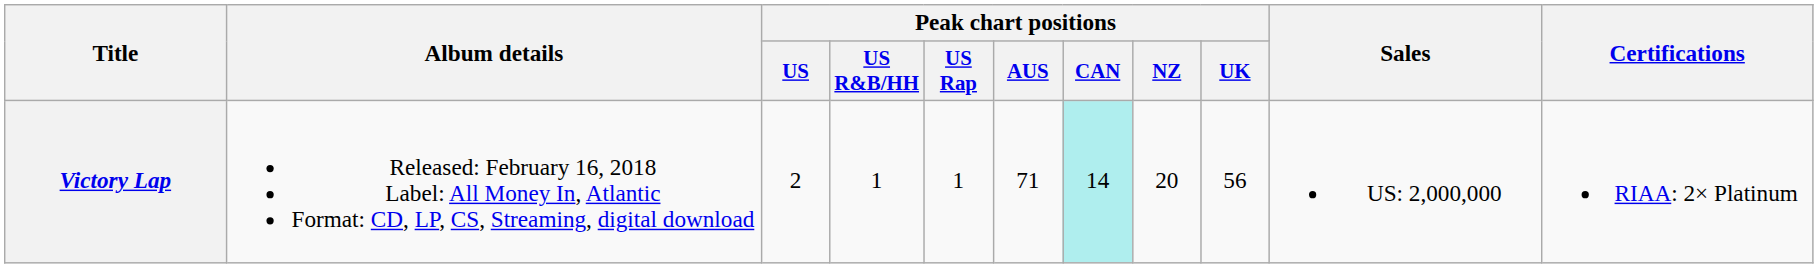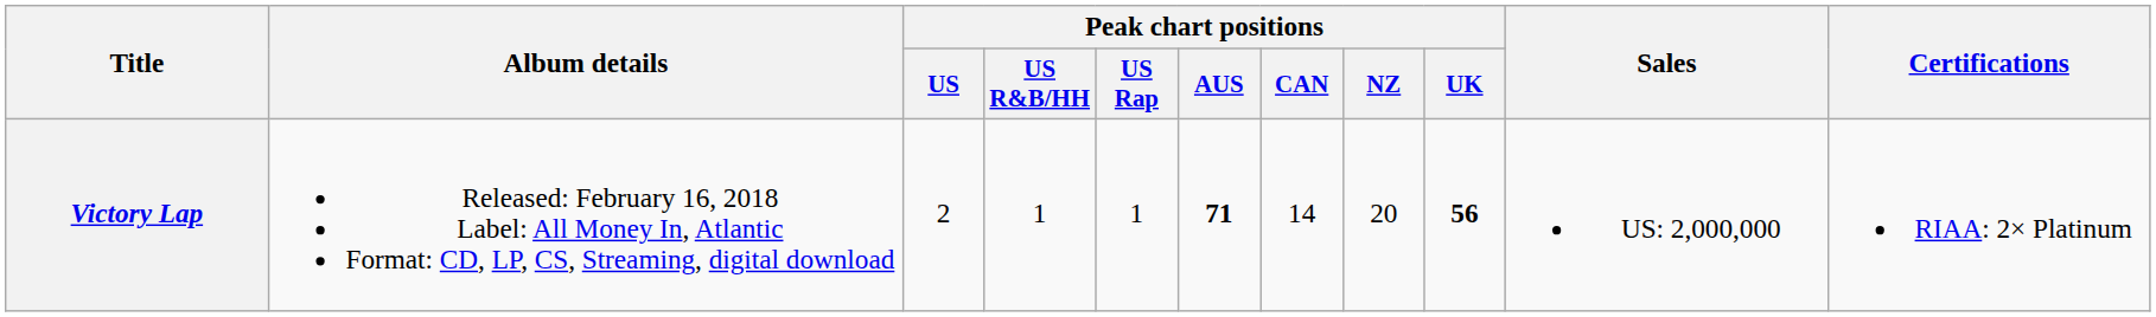row 3 | Peak chart positions / AUS: normal -> bold
row 3 | Peak chart positions / CAN: paleturquoise background -> no background
row 3 | Peak chart positions / UK: normal -> bold
